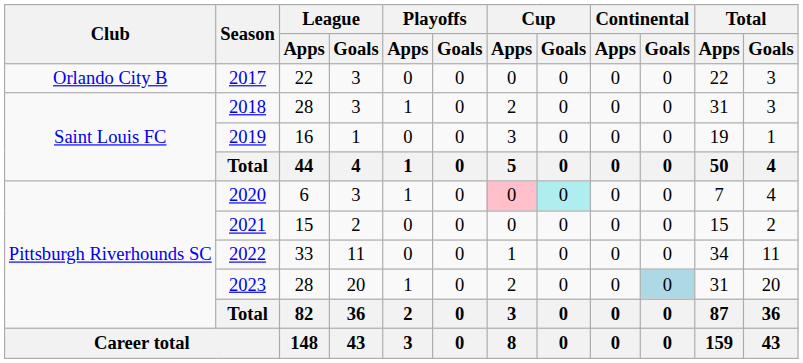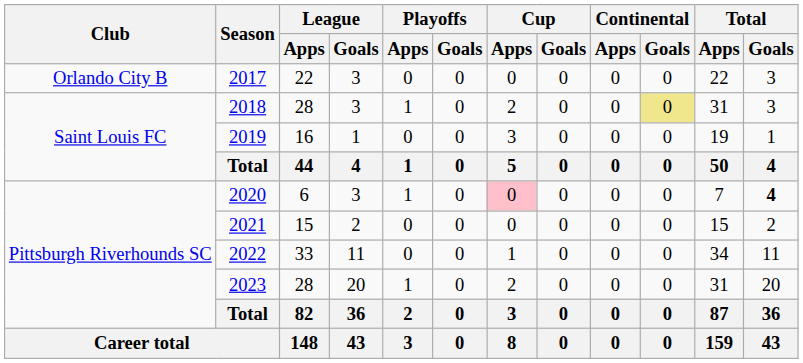2018 | Continental / Goals: no background -> khaki background
2020 | Cup / Goals: paleturquoise background -> no background
2020 | Total / Goals: normal -> bold
2023 | Continental / Goals: lightblue background -> no background
